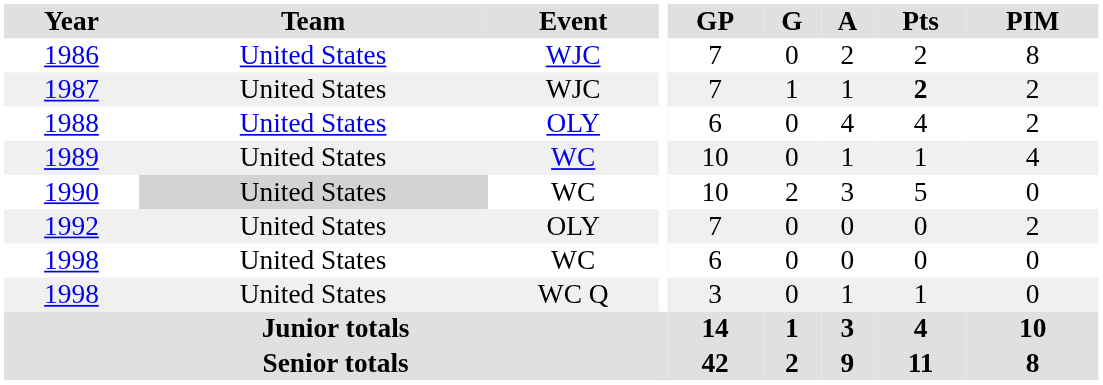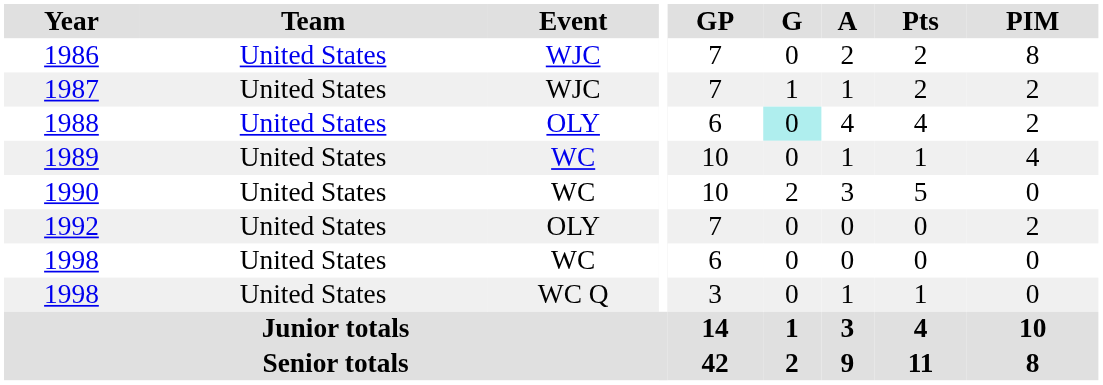1987 | Pts: bold -> normal
1988 | G: no background -> paleturquoise background
1990 | Team: lightgrey background -> no background
